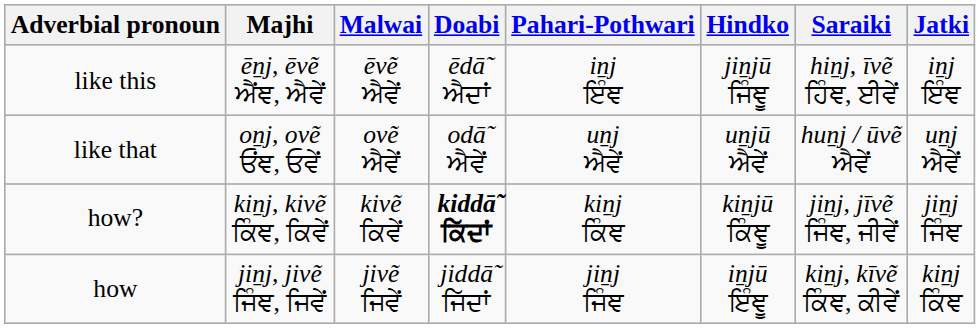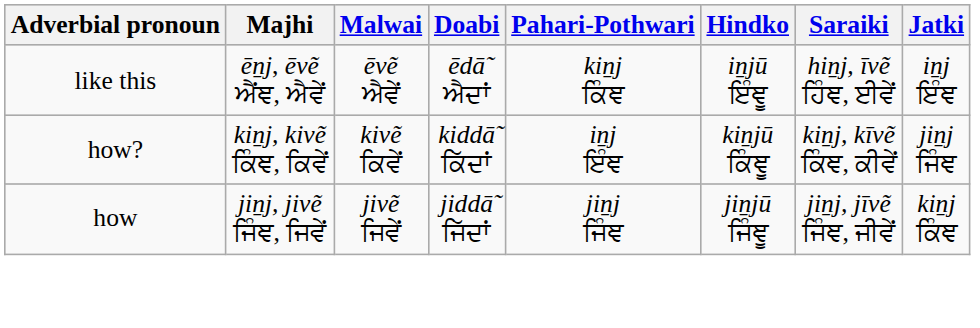like this | Pahari-Pothwari: iṉj ਇੰਞ -> kiṉj ਕਿੰਞ
like this | Hindko: jiṉjū ਜਿੰਞੂ -> iṉjū ਇੰਞੂ
- row: like that | oṉj, ovẽ ਓਂਞ, ਓਵੇਂ | ovẽ ਐਵੇਂ | odā̃ ਐਵੇਂ | uṉj ਐਵੇਂ | uṉjū ਐਵੇਂ | huṉj / ūvẽ ਐਵੇਂ | uṉj ਐਵੇਂ
how? | Doabi: bold -> normal
how? | Pahari-Pothwari: kiṉj ਕਿੰਞ -> iṉj ਇੰਞ
how? | Saraiki: jiṉj, jīvẽ ਜਿੰਞ, ਜੀਵੇਂ -> kiṉj, kīvẽ ਕਿੰਞ, ਕੀਵੇਂ
how | Hindko: iṉjū ਇੰਞੂ -> jiṉjū ਜਿੰਞੂ
how | Saraiki: kiṉj, kīvẽ ਕਿੰਞ, ਕੀਵੇਂ -> jiṉj, jīvẽ ਜਿੰਞ, ਜੀਵੇਂ
